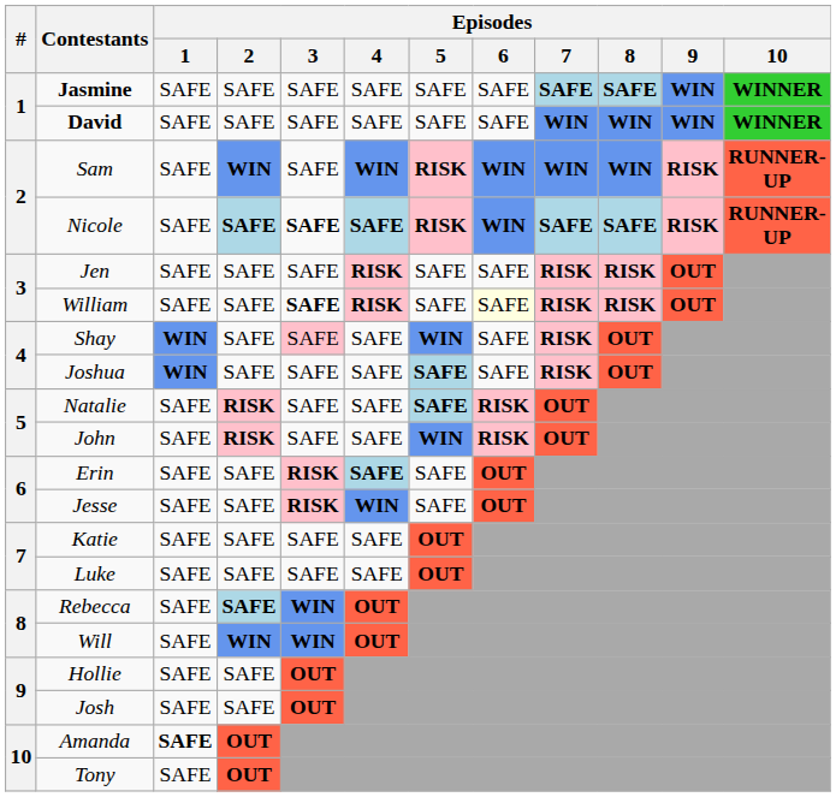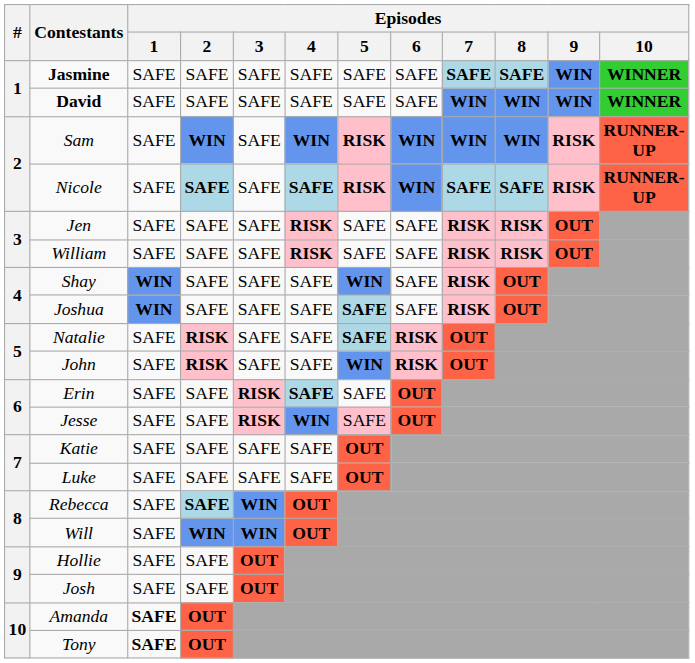Nicole | Episodes / 3: bold -> normal
William | Episodes / 3: bold -> normal
William | Episodes / 6: lightyellow background -> no background
Shay | Episodes / 3: pink background -> no background
Jesse | Episodes / 5: no background -> pink background
Tony | Episodes / 1: normal -> bold
